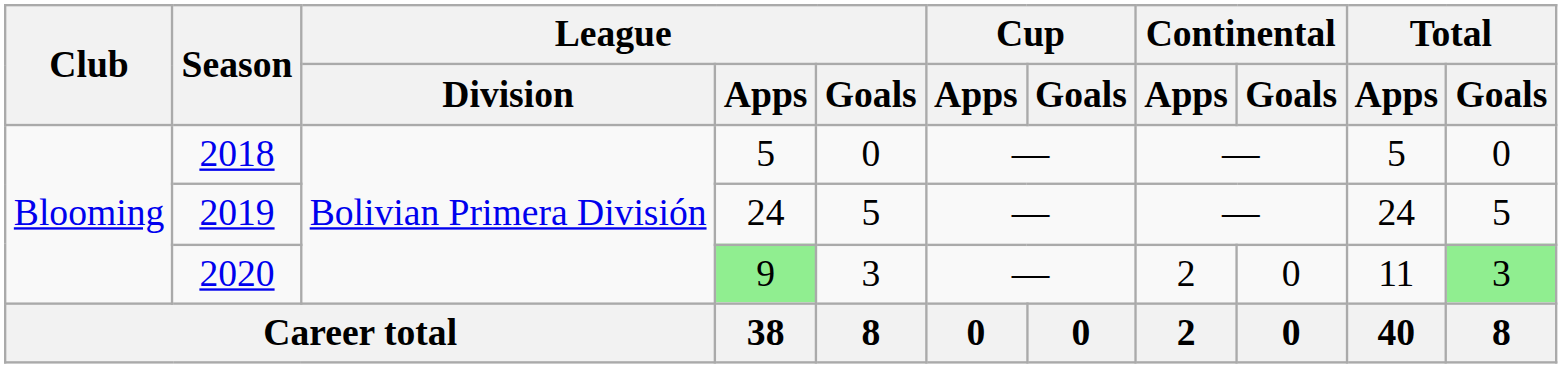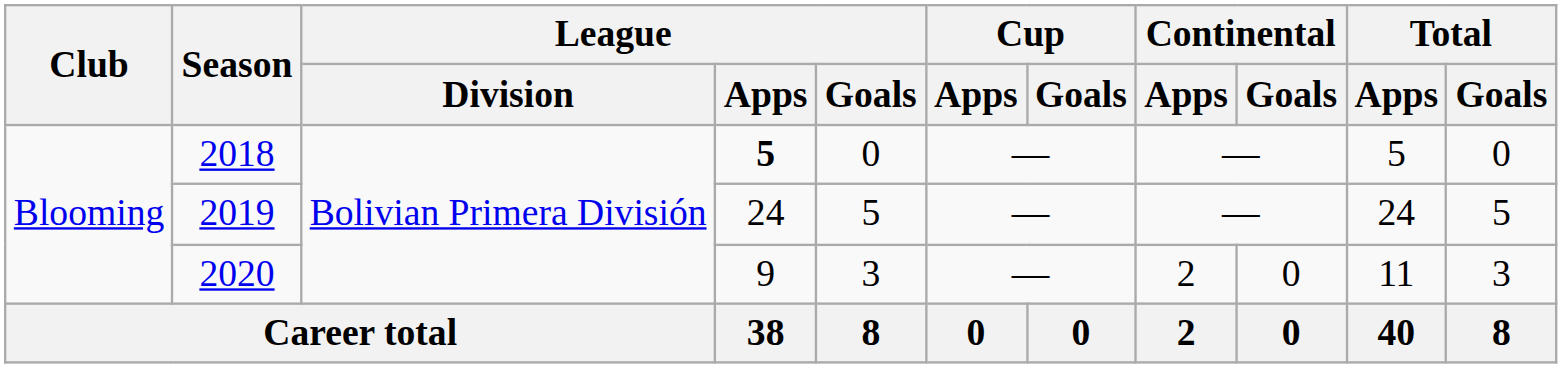2018 | League / Apps: normal -> bold
2020 | League / Apps: lightgreen background -> no background
2020 | Total / Goals: lightgreen background -> no background
